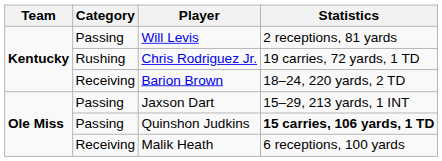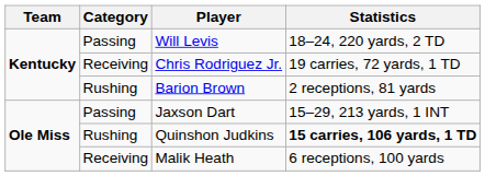Will Levis | Statistics: 2 receptions, 81 yards -> 18–24, 220 yards, 2 TD
Chris Rodriguez Jr. | Category: Rushing -> Receiving
Barion Brown | Category: Receiving -> Rushing
Barion Brown | Statistics: 18–24, 220 yards, 2 TD -> 2 receptions, 81 yards
Quinshon Judkins | Category: Passing -> Rushing
